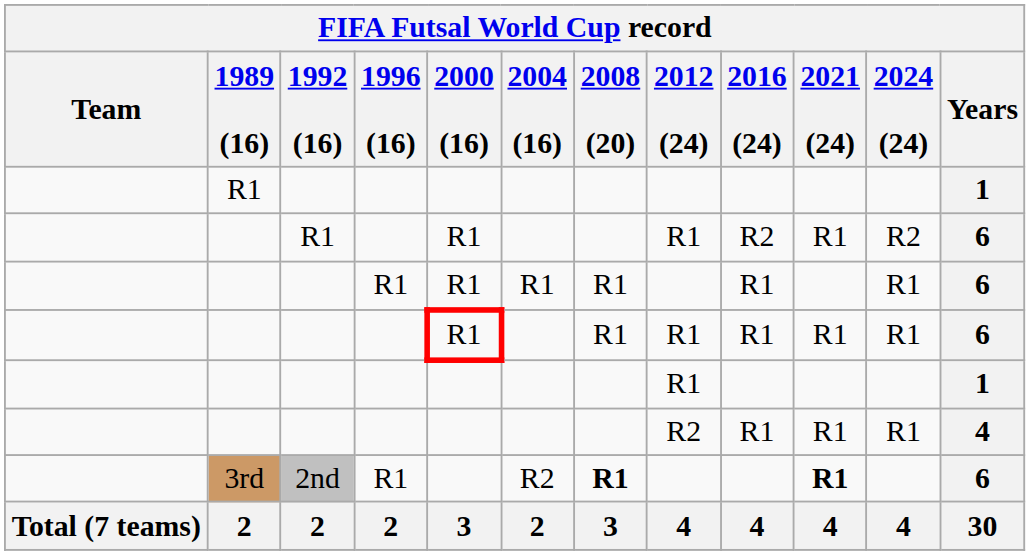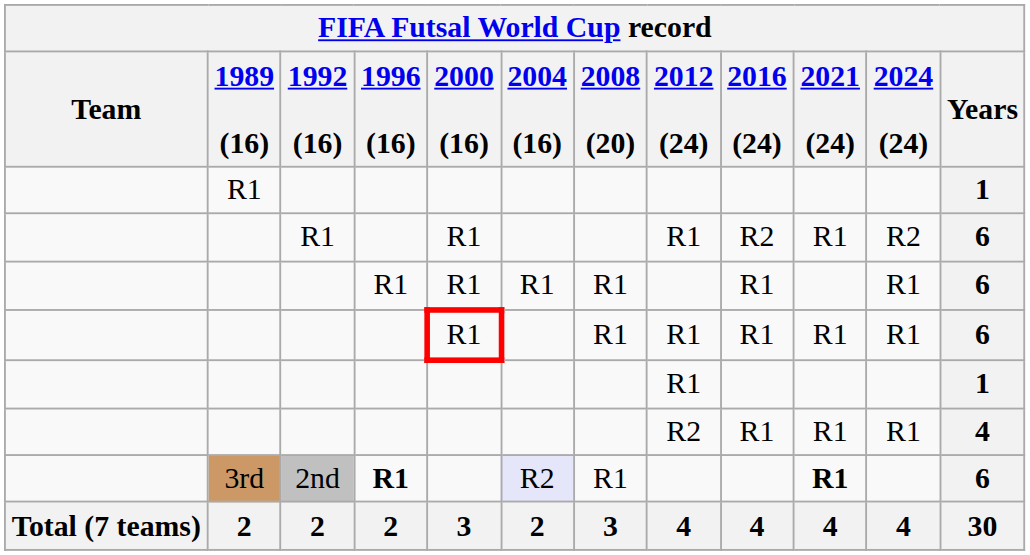3rd | 1996 (16): normal -> bold
3rd | 2004 (16): no background -> lavender background
3rd | 2008 (20): bold -> normal
